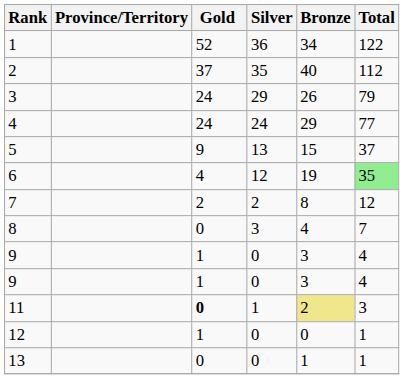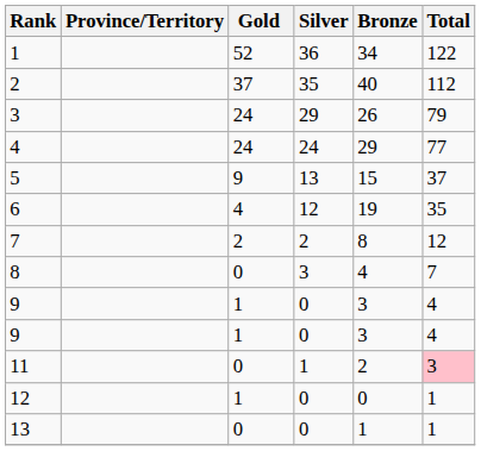6 | Total: lightgreen background -> no background
11 | Gold: bold -> normal
11 | Bronze: khaki background -> no background
11 | Total: no background -> pink background
